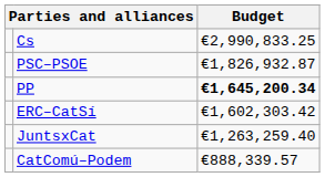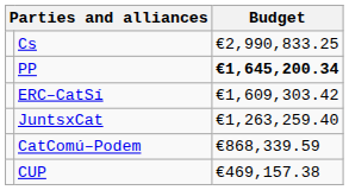- row: PSC–PSOE | €1,826,932.87
ERC–CatSí | Budget: €1,602,303.42 -> €1,609,303.42
CatComú–Podem | Budget: €888,339.57 -> €868,339.59
+ row: CUP | €469,157.38
